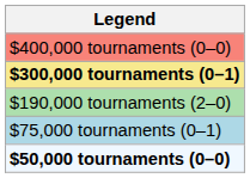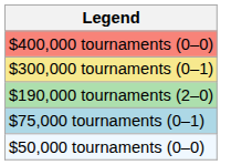row 3 | column 1: bold -> normal
row 6 | column 1: bold -> normal
